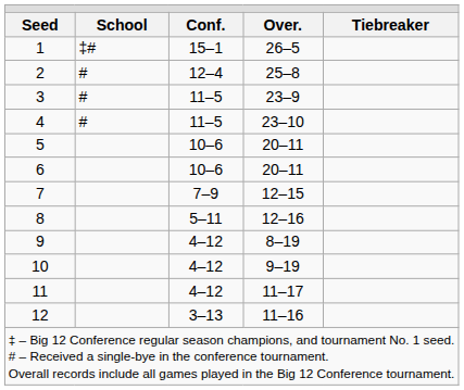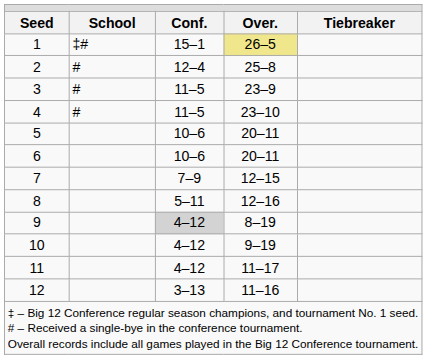1 | column 4: no background -> khaki background
9 | column 3: no background -> lightgrey background
